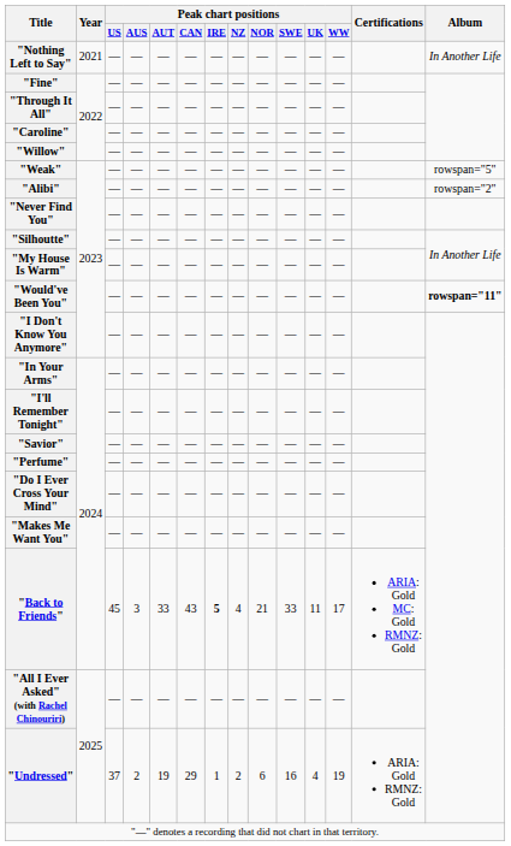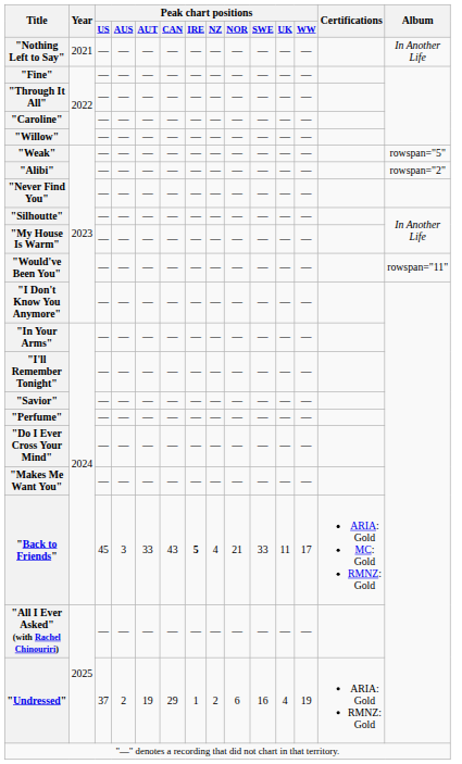"Would've Been You" | Album: bold -> normal
